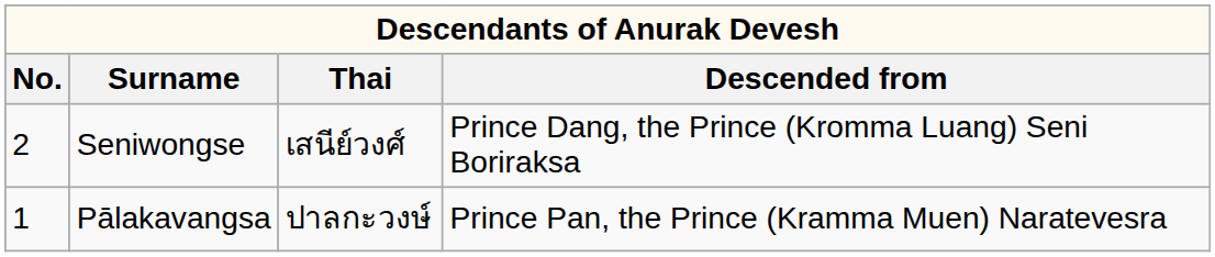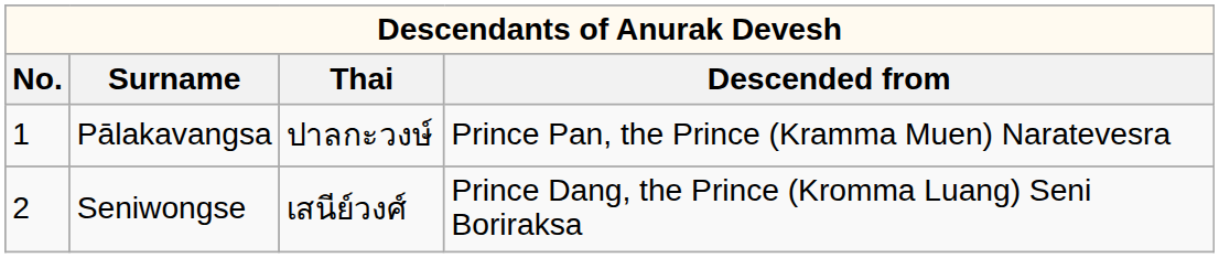rows swapped: Pālakavangsa <-> Seniwongse
